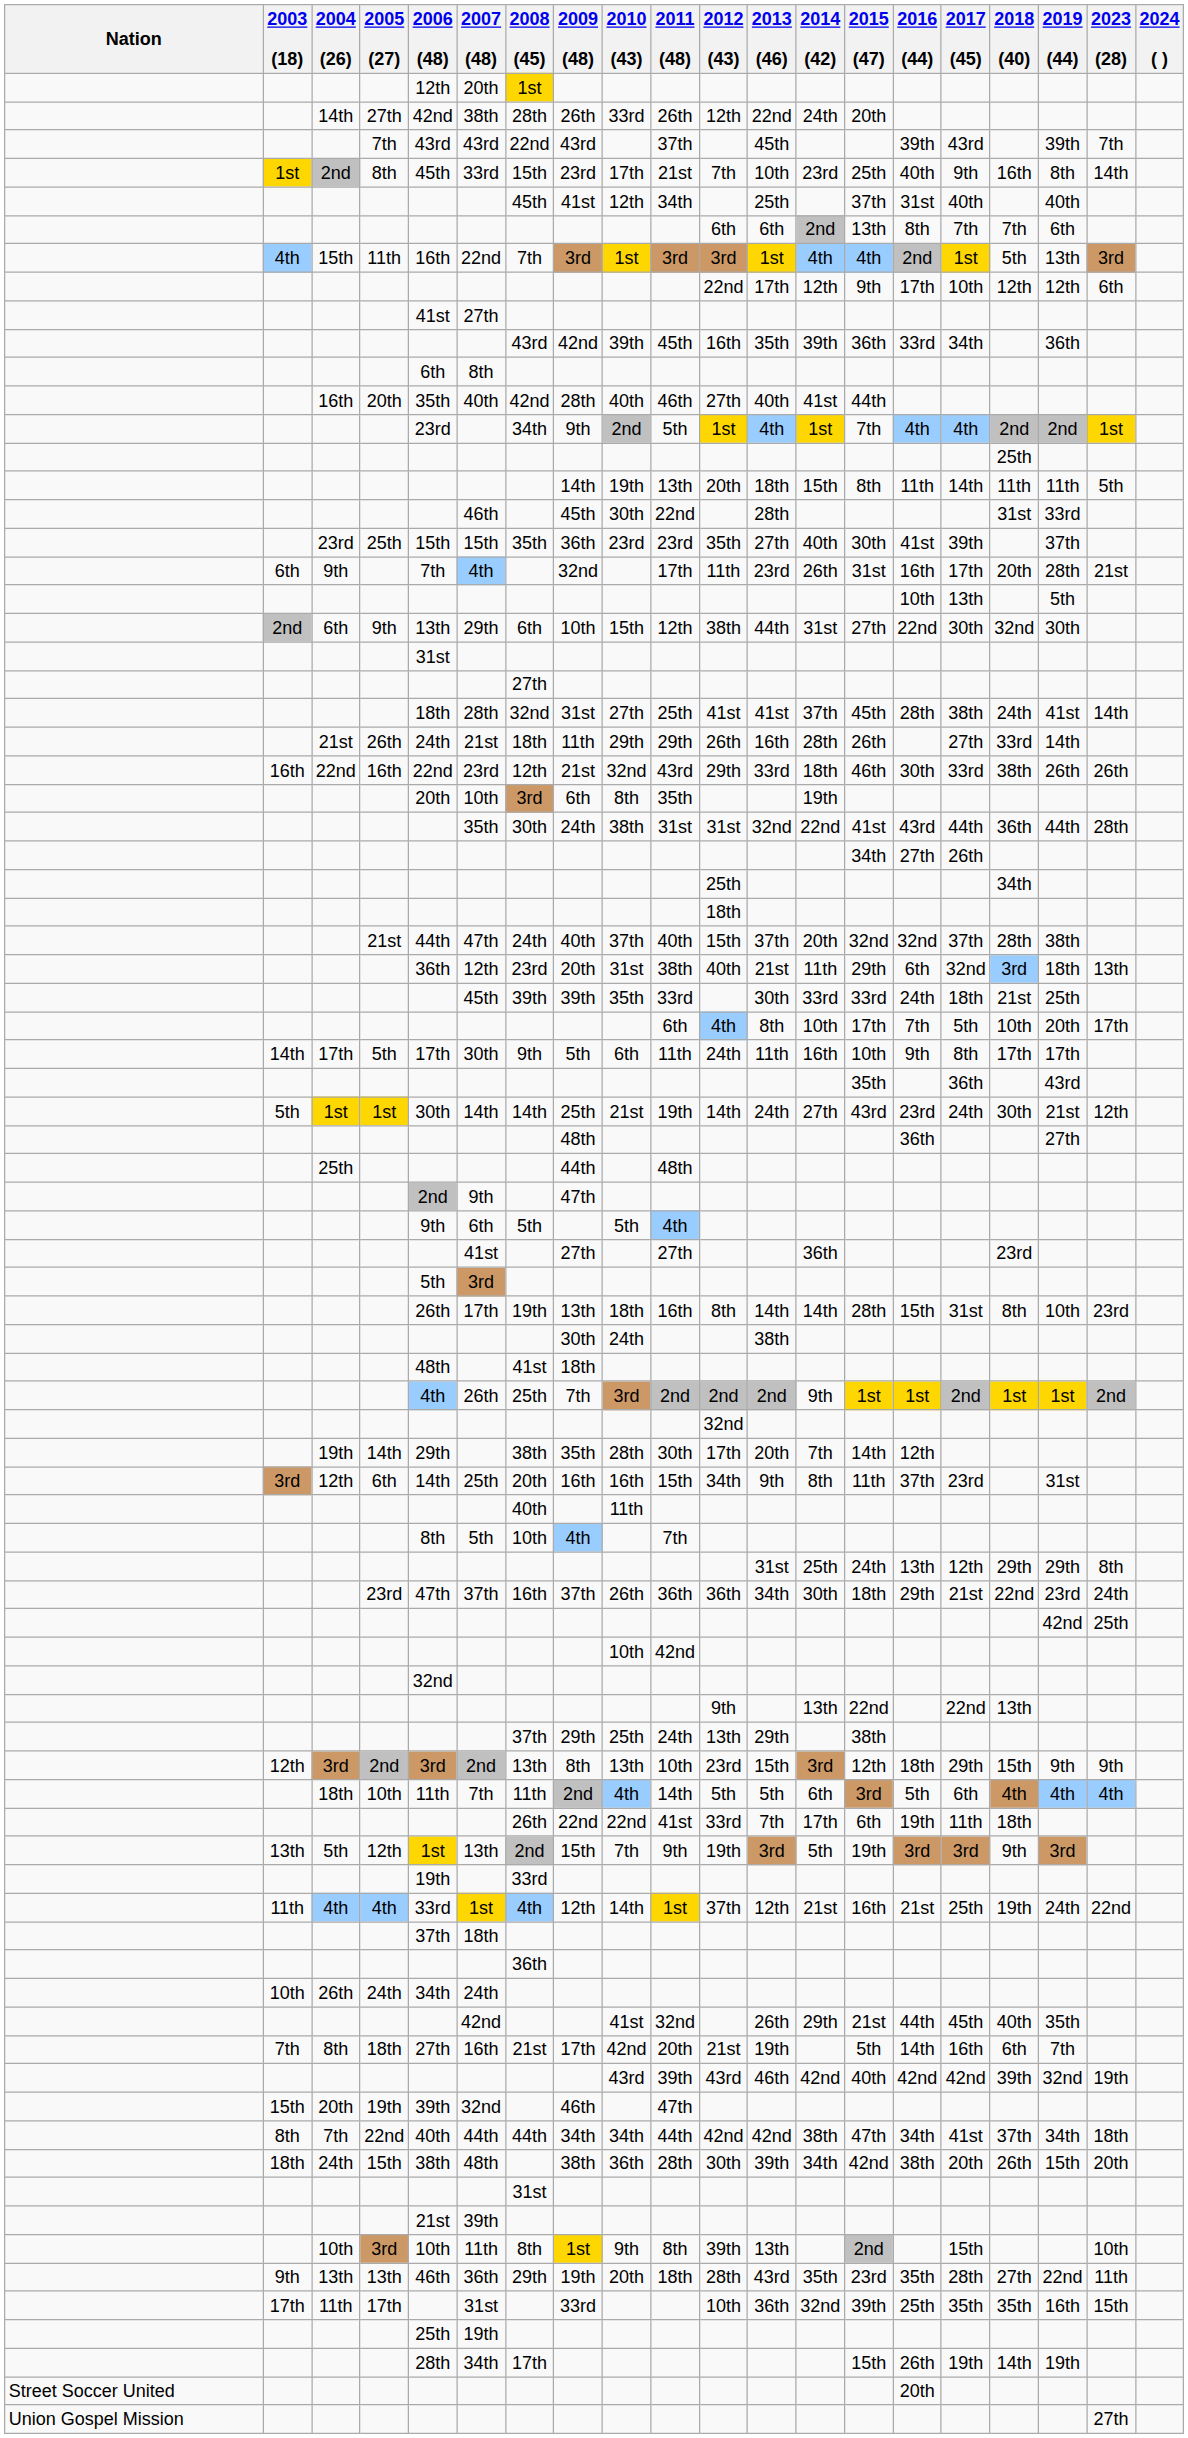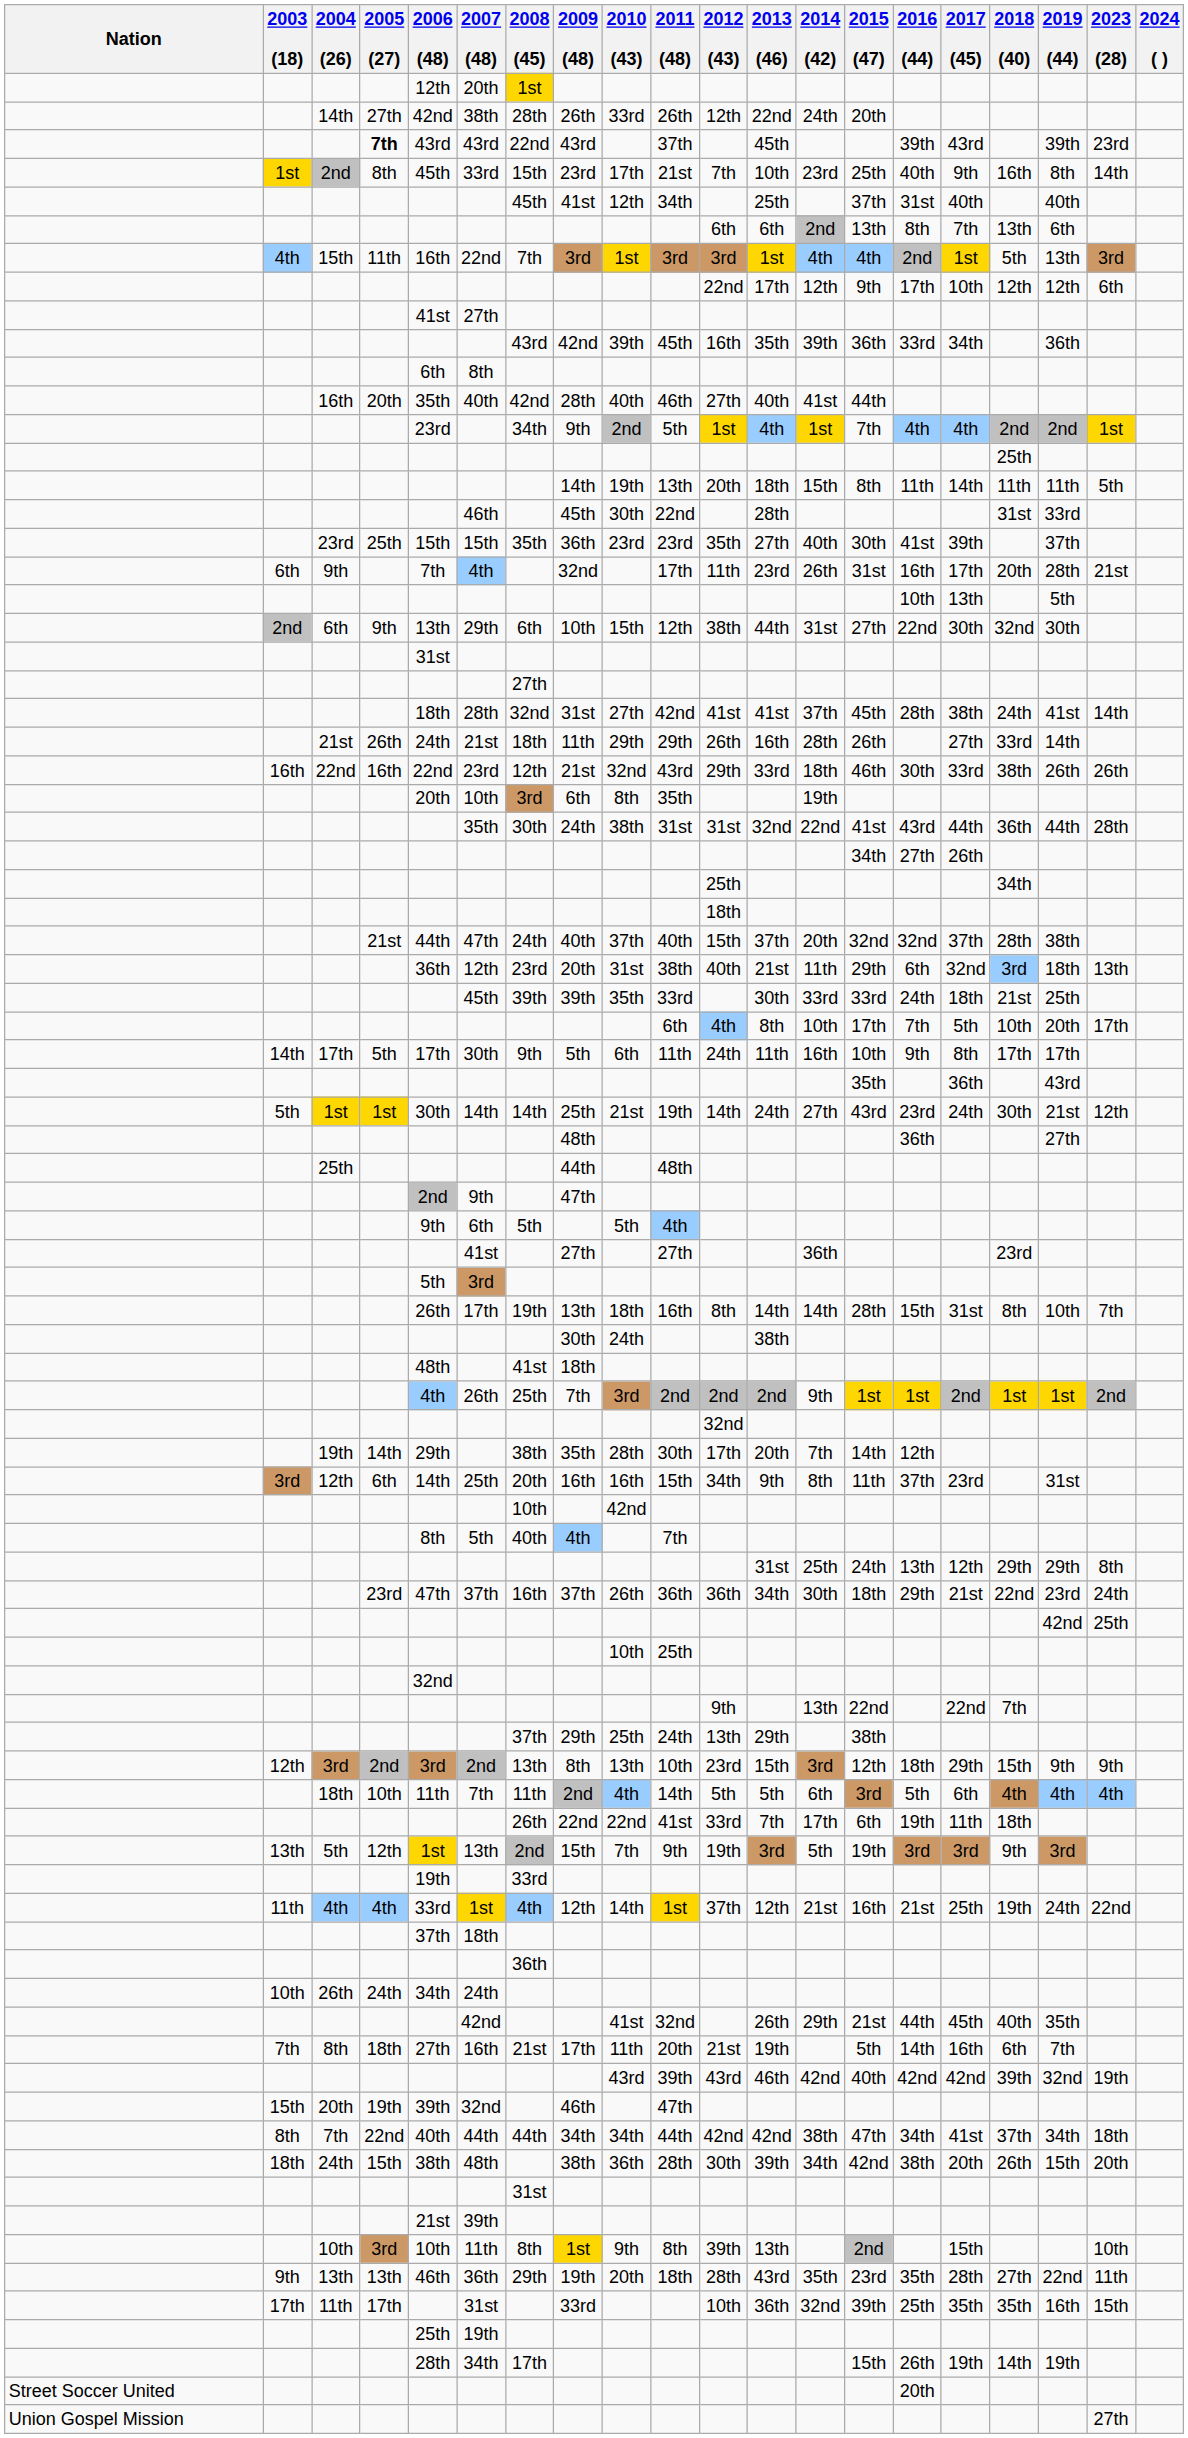row 4 | 2005 (27): normal -> bold
row 4 | 2023 (28): 7th -> 23rd
row 7 | 2018 (40): 7th -> 13th
row 24 | 2011 (48): 25th -> 42nd
row 45 | 2023 (28): 23rd -> 7th
row 52 | 2008 (45): 40th -> 10th
row 52 | 2010 (43): 11th -> 42nd
row 53 | 2008 (45): 10th -> 40th
row 57 | 2011 (48): 42nd -> 25th
row 59 | 2018 (40): 13th -> 7th
row 71 | 2010 (43): 42nd -> 11th
